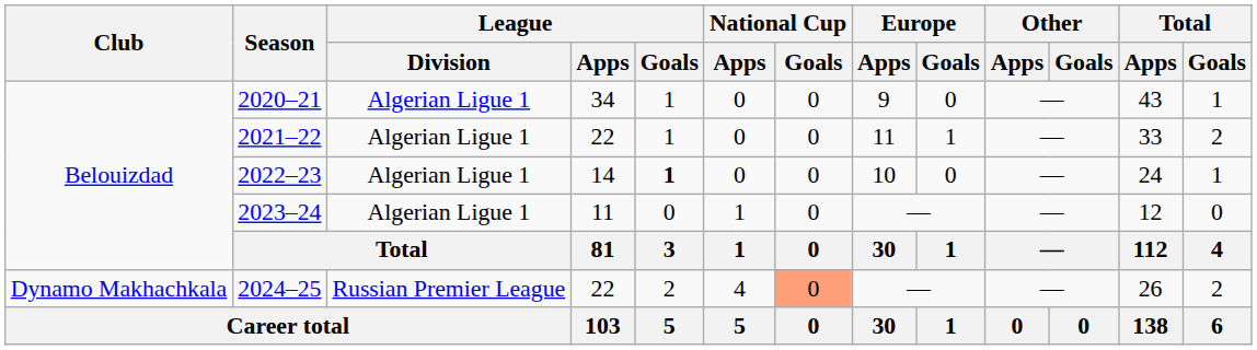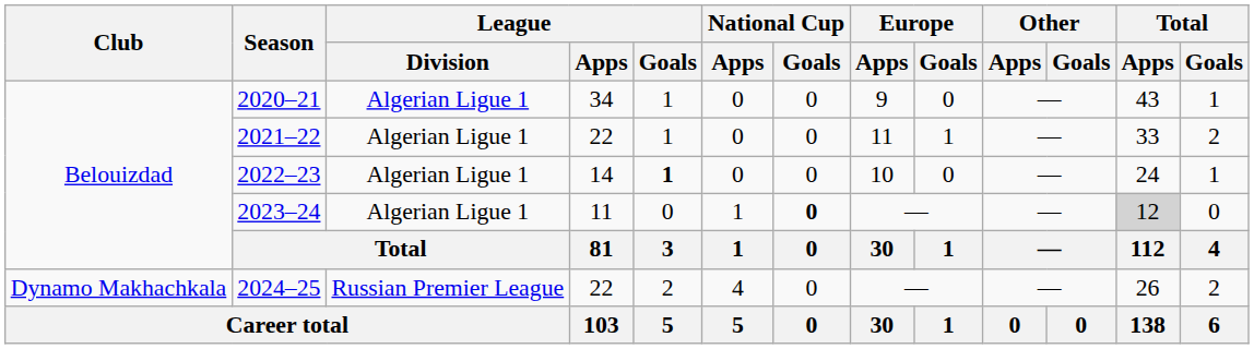2023–24 | National Cup / Goals: normal -> bold
2023–24 | Total / Apps: no background -> lightgrey background
2024–25 | National Cup / Goals: lightsalmon background -> no background
